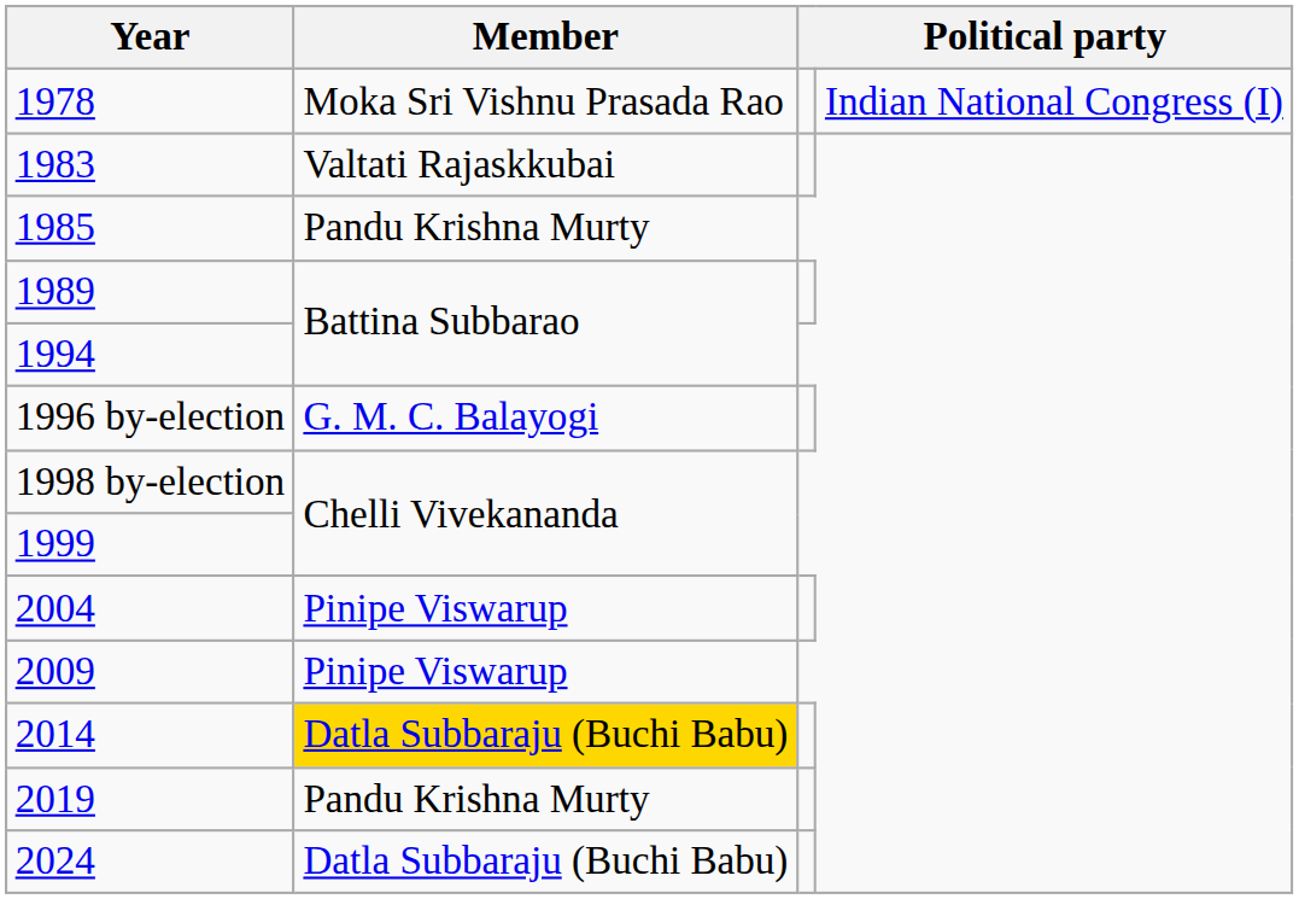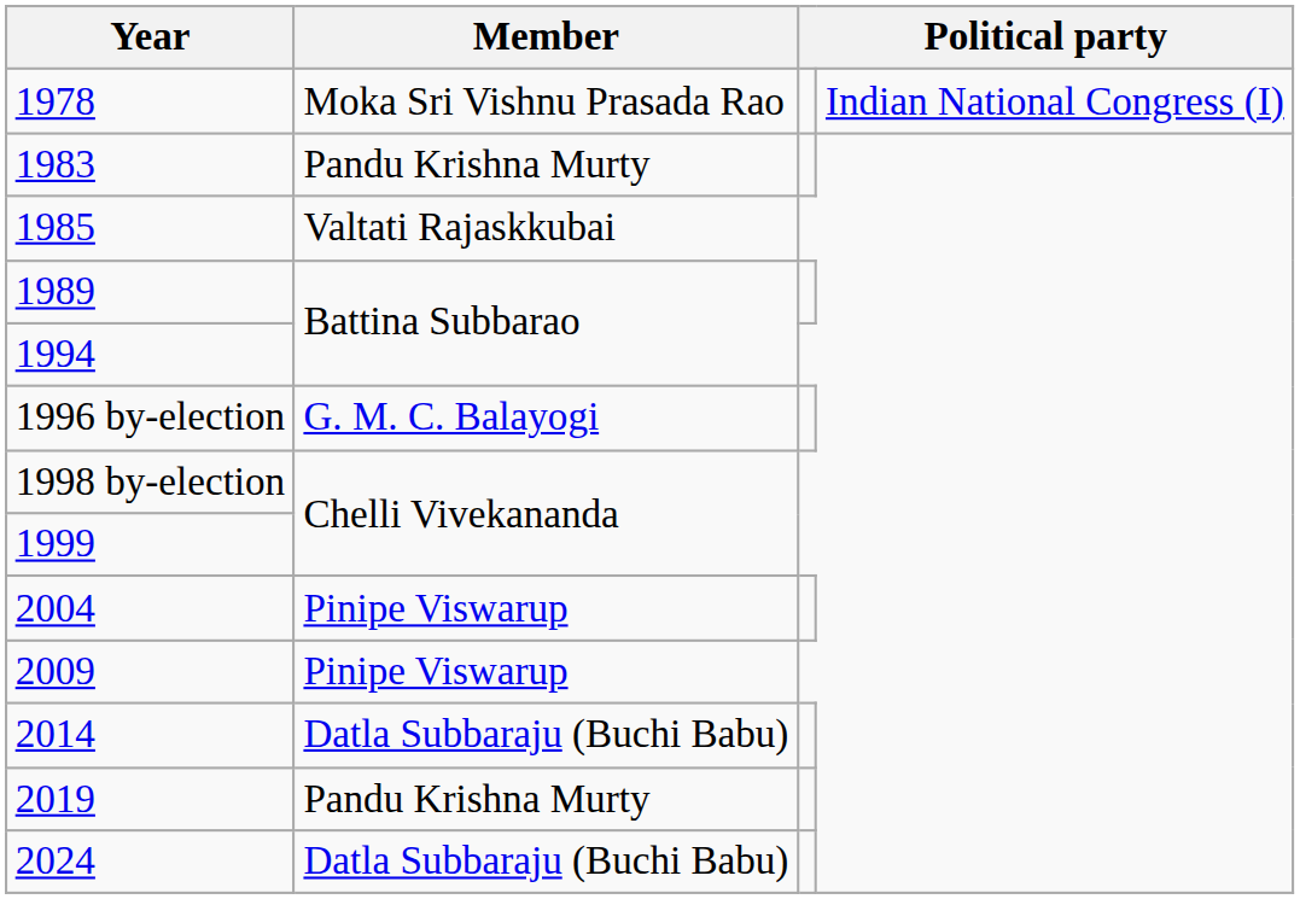1983 | Member: Valtati Rajaskkubai -> Pandu Krishna Murty
1985 | Member: Pandu Krishna Murty -> Valtati Rajaskkubai
2014 | Member: gold background -> no background
